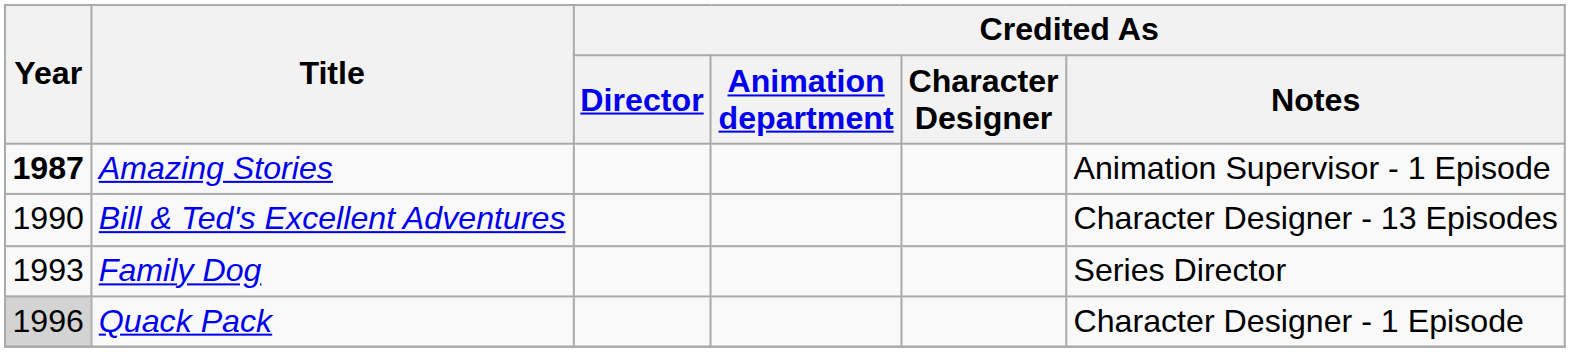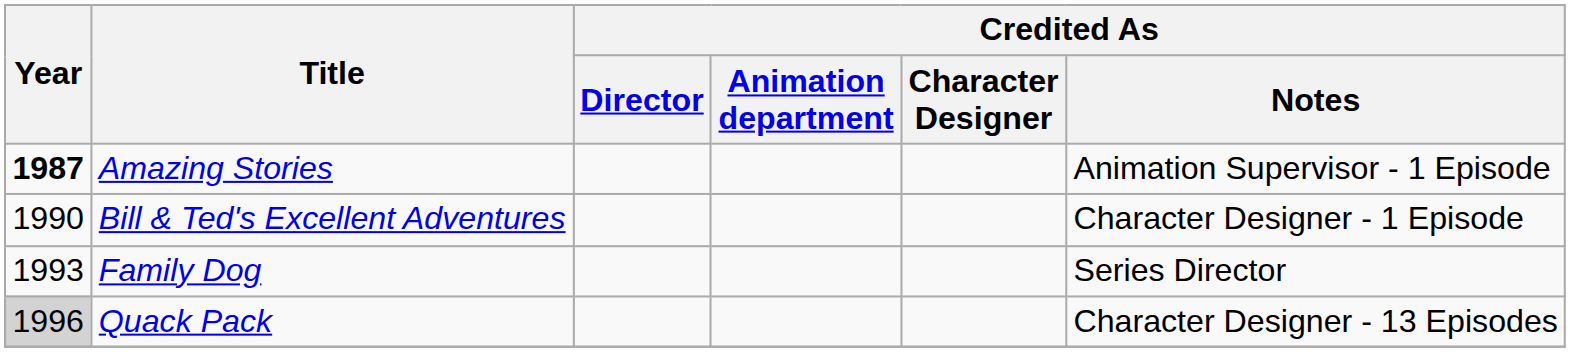Bill & Ted's Excellent Adventures | Credited As / Notes: Character Designer - 13 Episodes -> Character Designer - 1 Episode
Quack Pack | Credited As / Notes: Character Designer - 1 Episode -> Character Designer - 13 Episodes
